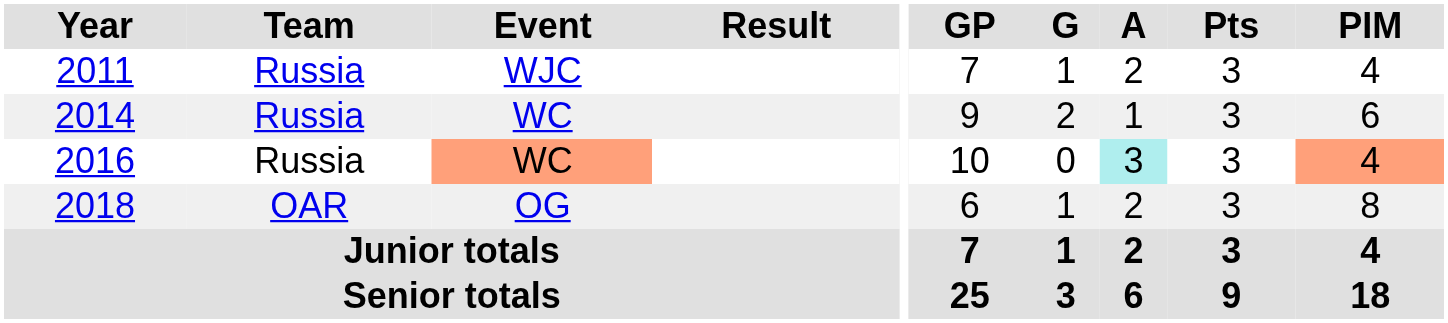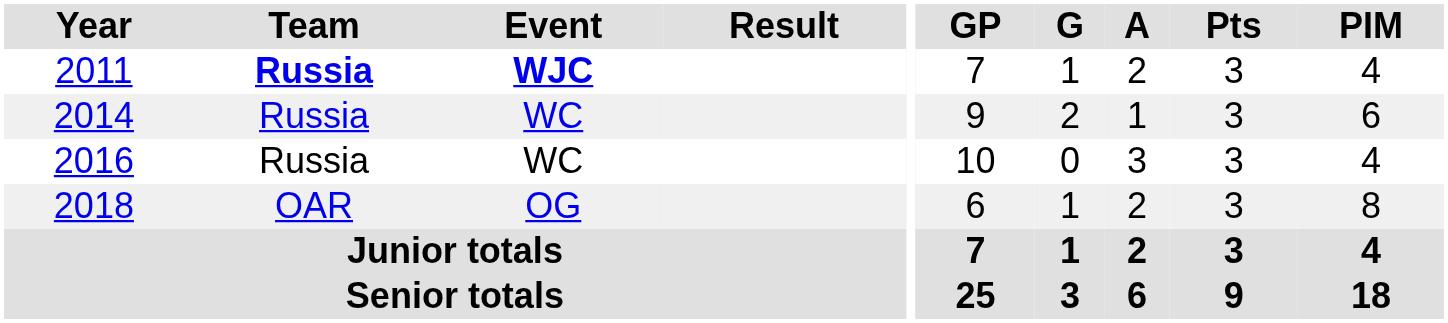2011 | Team: normal -> bold
2011 | Event: normal -> bold
2016 | Event: lightsalmon background -> no background
2016 | A: paleturquoise background -> no background
2016 | PIM: lightsalmon background -> no background
